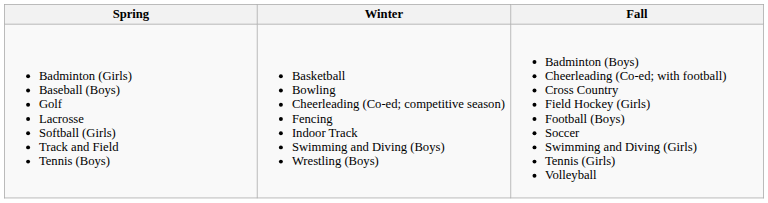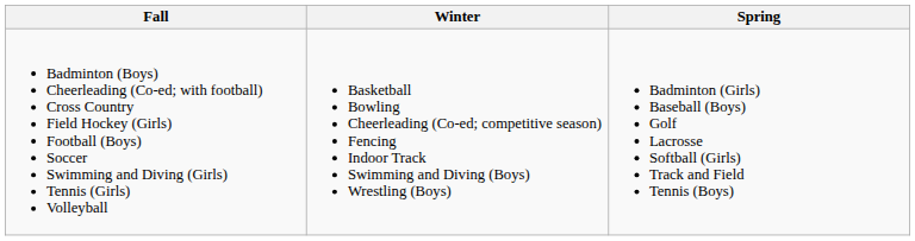columns swapped: Fall <-> Spring
